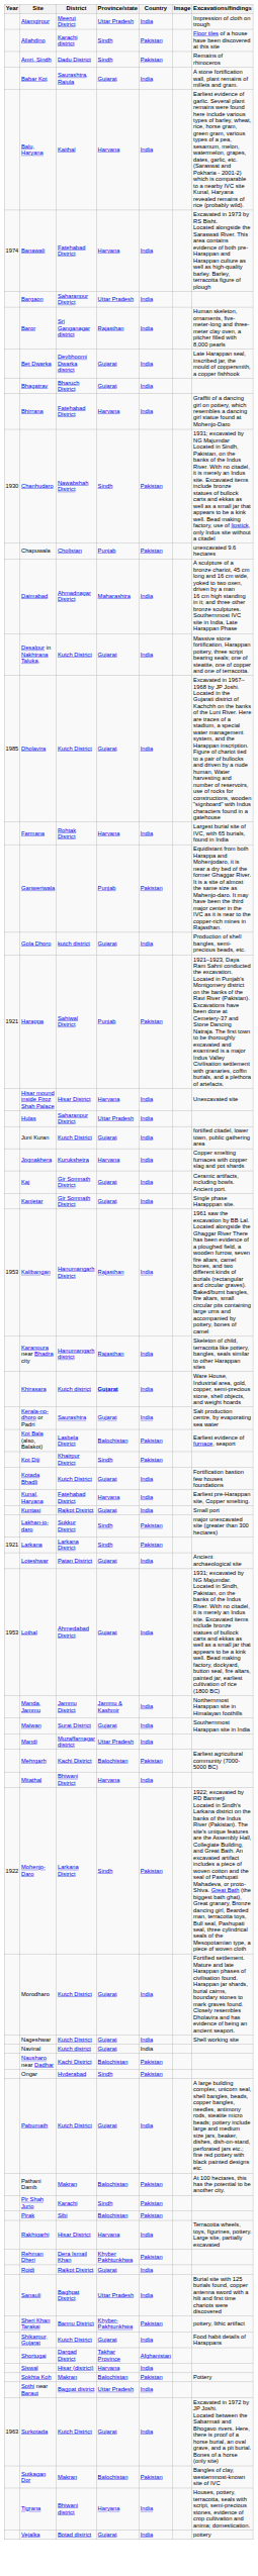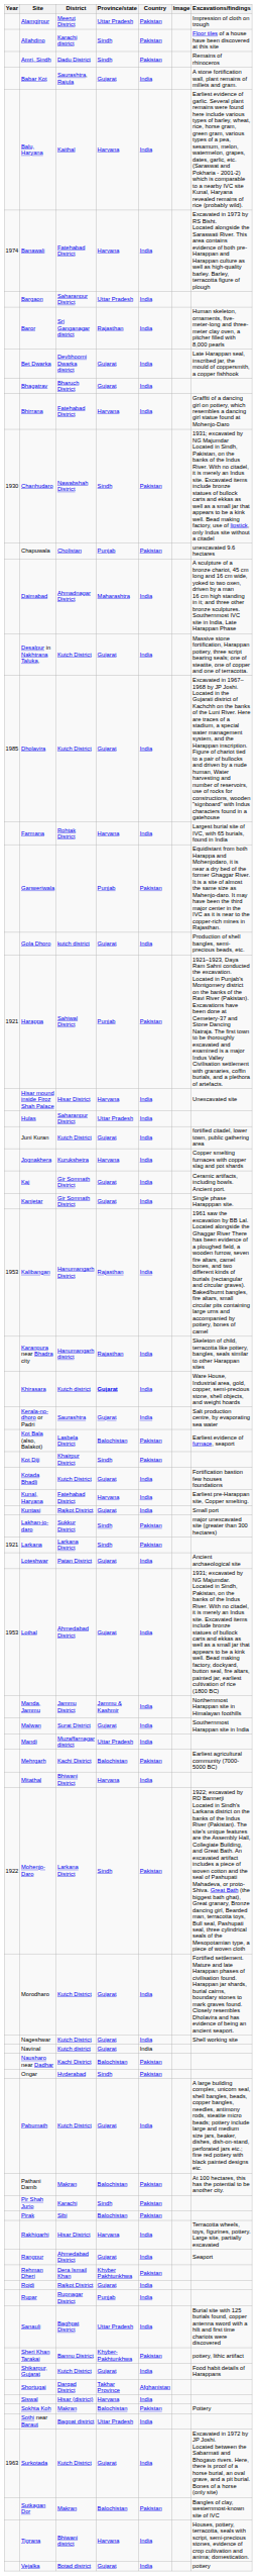Alamgirpur | Country: India -> Pakistan
+ row: Rangpur | Ahmedabad District | Gujarat | India | Seaport
+ row: Rupar | Rupnagar District | Punjab | India
